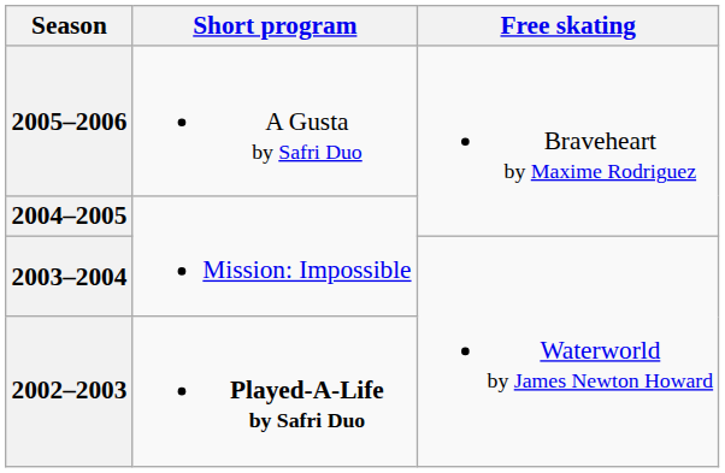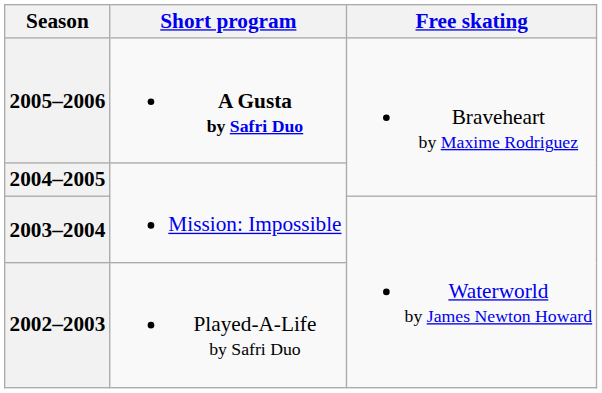2005–2006 | Short program: normal -> bold
2002–2003 | Short program: bold -> normal
